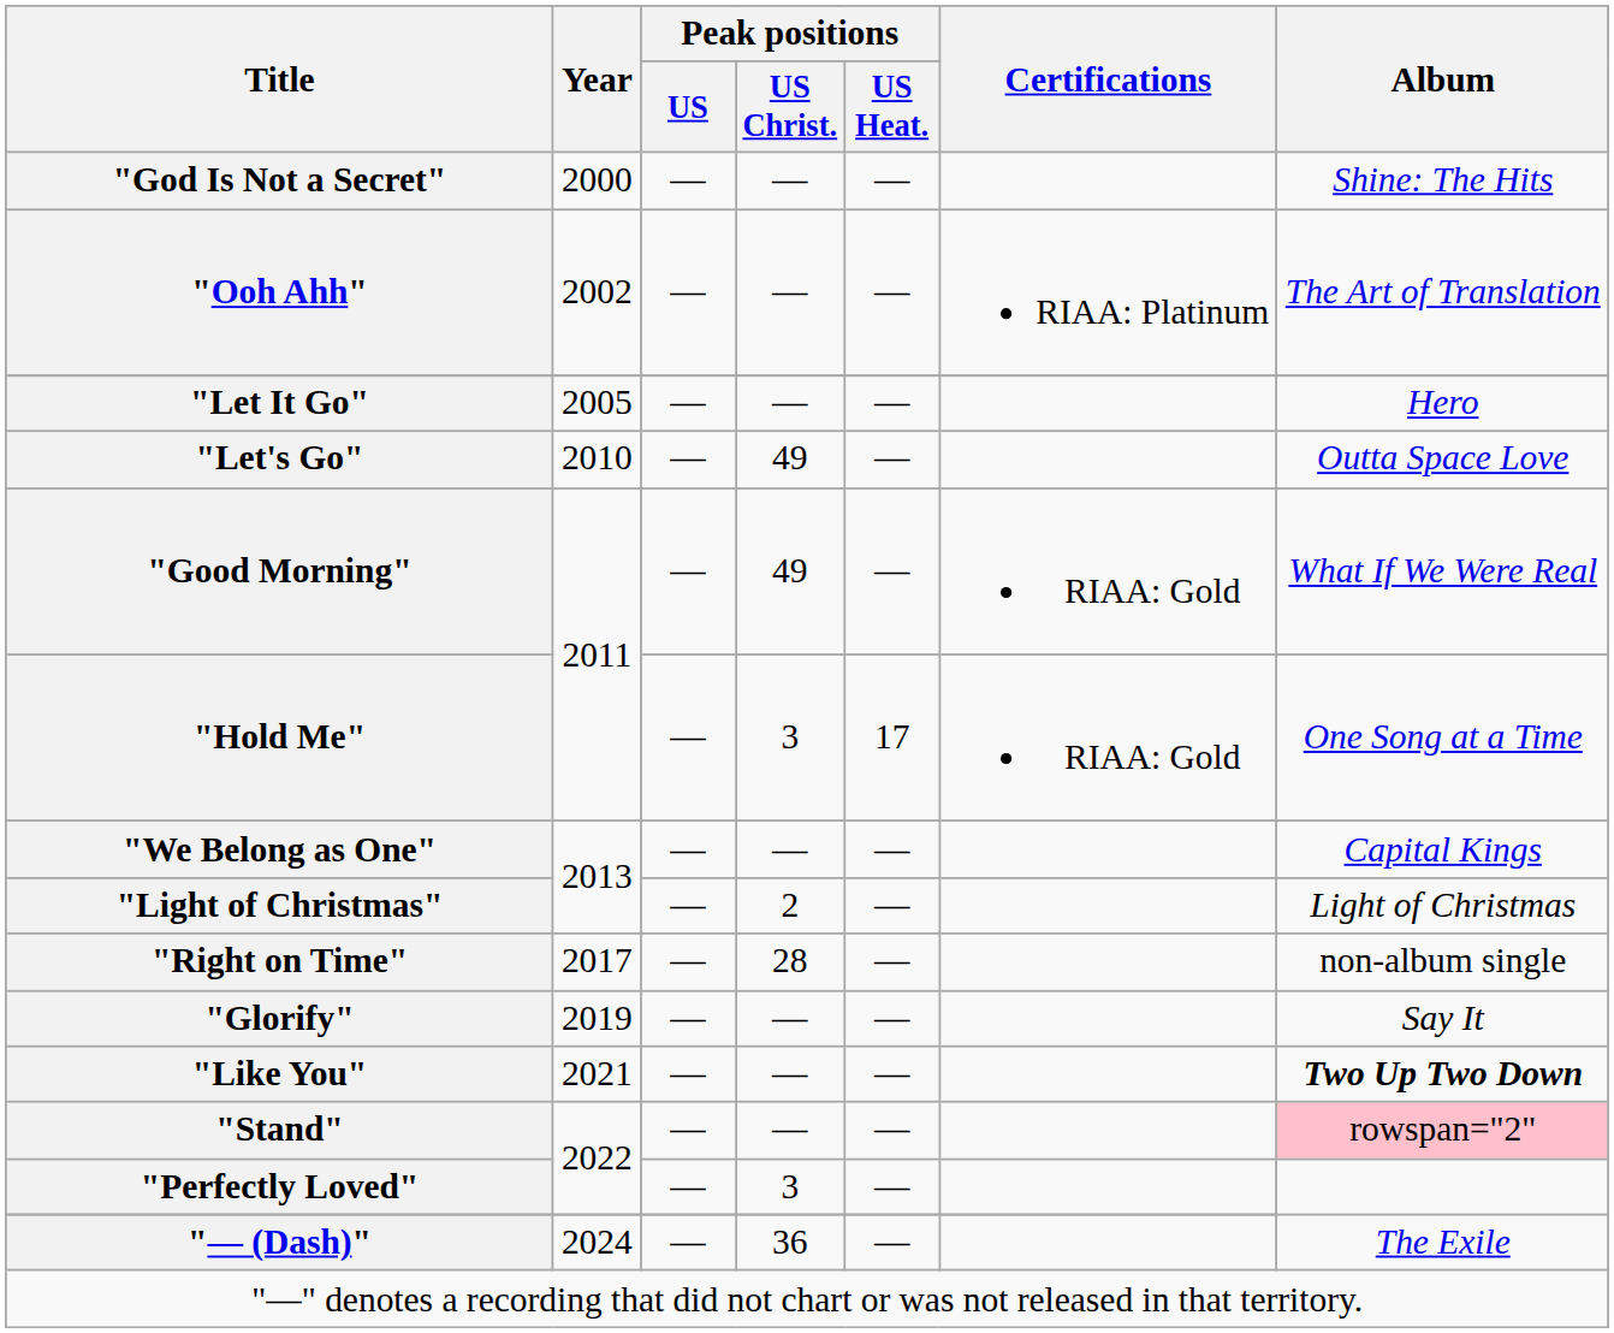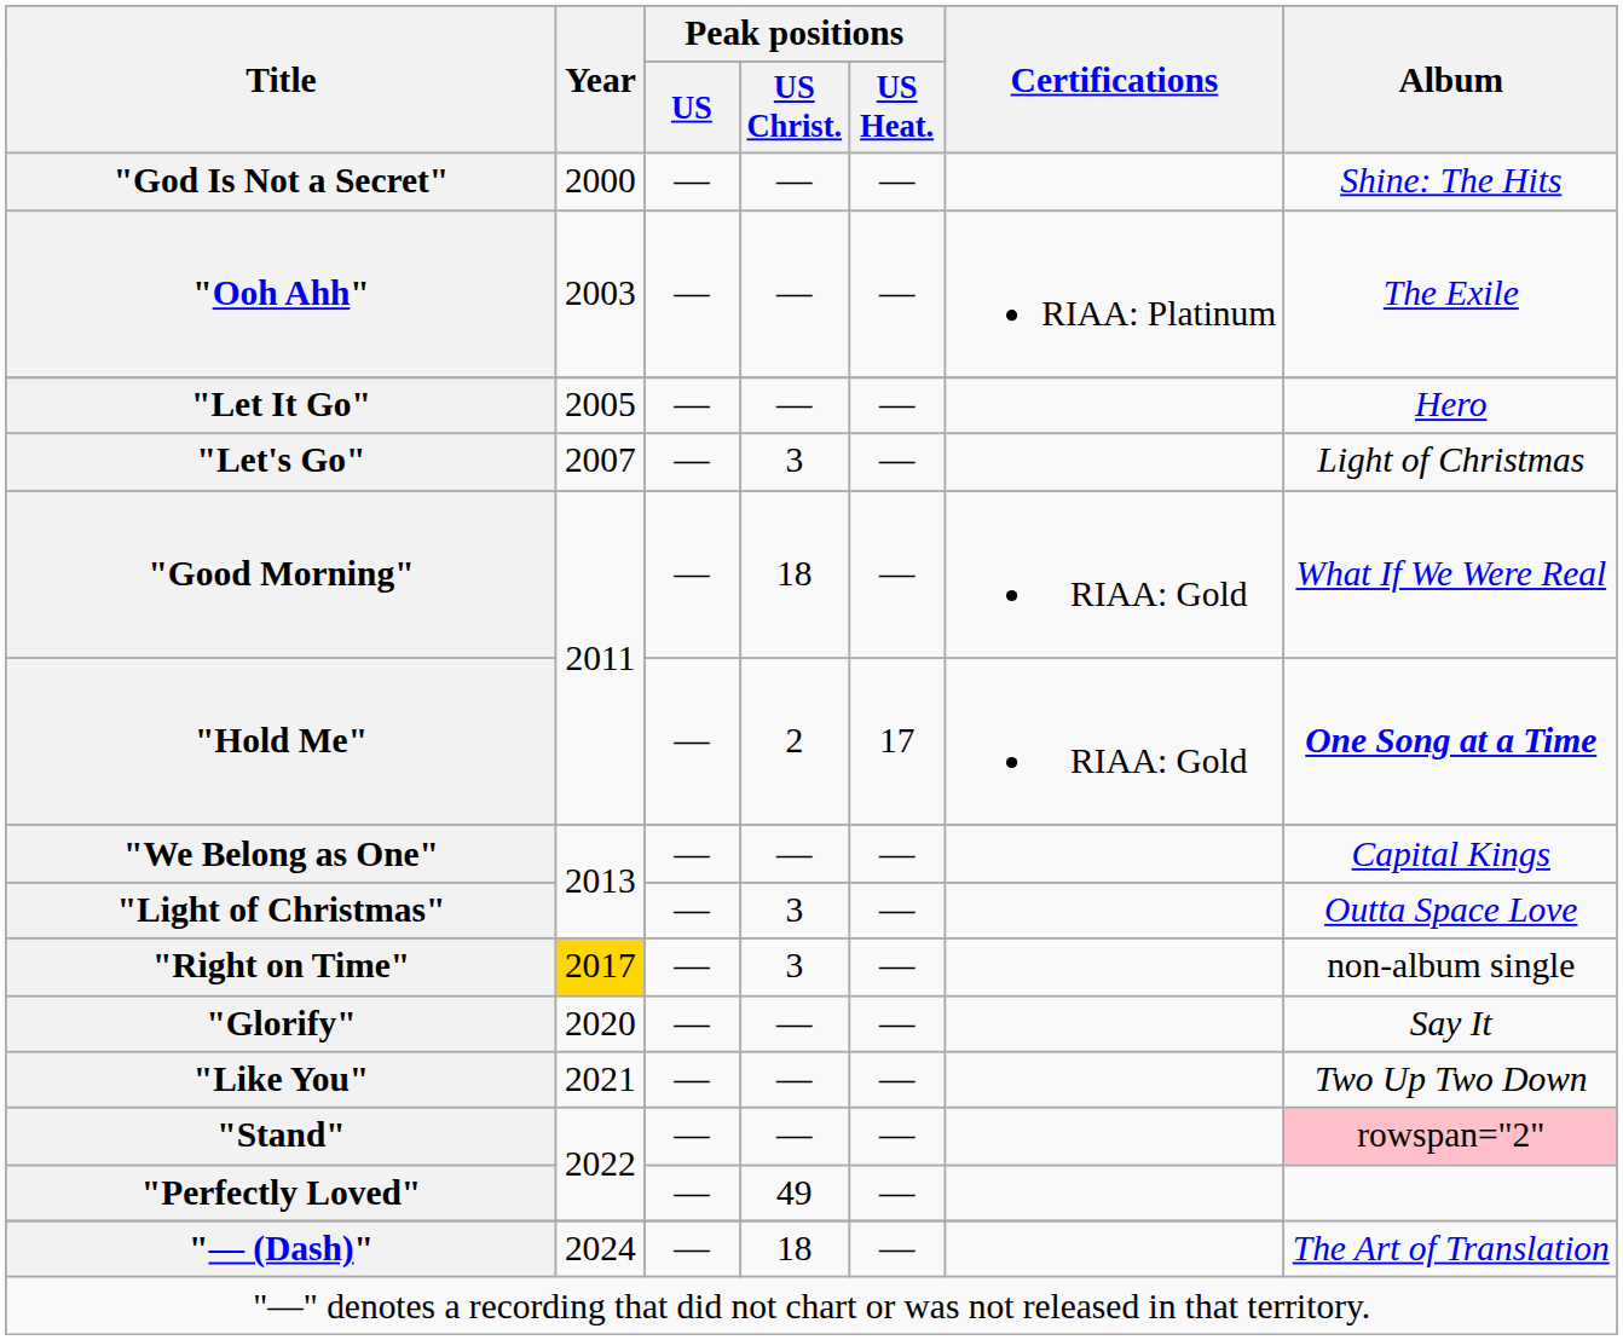"Ooh Ahh" | Year: 2002 -> 2003
"Ooh Ahh" | Album: The Art of Translation -> The Exile
"Let's Go" | Year: 2010 -> 2007
"Let's Go" | Peak positions / US Christ.: 49 -> 3
"Let's Go" | Album: Outta Space Love -> Light of Christmas
"Good Morning" | Peak positions / US Christ.: 49 -> 18
"Hold Me" | Peak positions / US Christ.: 3 -> 2
"Hold Me" | Album: normal -> bold
"Light of Christmas" | Peak positions / US Christ.: 2 -> 3
"Light of Christmas" | Album: Light of Christmas -> Outta Space Love
"Right on Time" | Year: no background -> gold background
"Right on Time" | Peak positions / US Christ.: 28 -> 3
"Glorify" | Year: 2019 -> 2020
"Like You" | Album: bold -> normal
"Perfectly Loved" | Peak positions / US Christ.: 3 -> 49
"— (Dash)" | Peak positions / US Christ.: 36 -> 18
"— (Dash)" | Album: The Exile -> The Art of Translation
